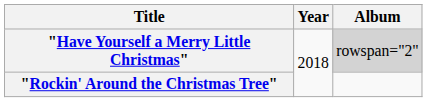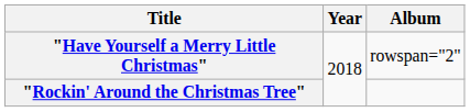"Have Yourself a Merry Little Christmas" | Album: lightgrey background -> no background
